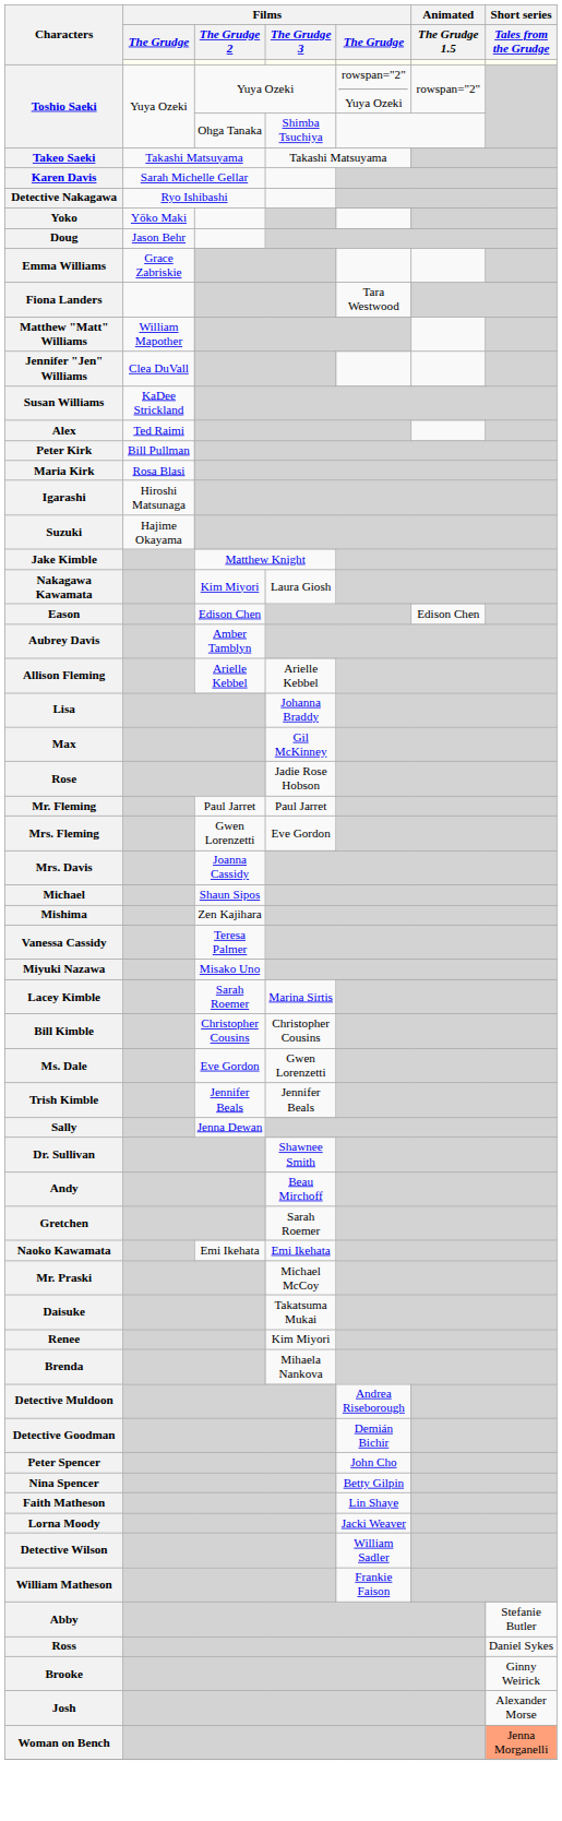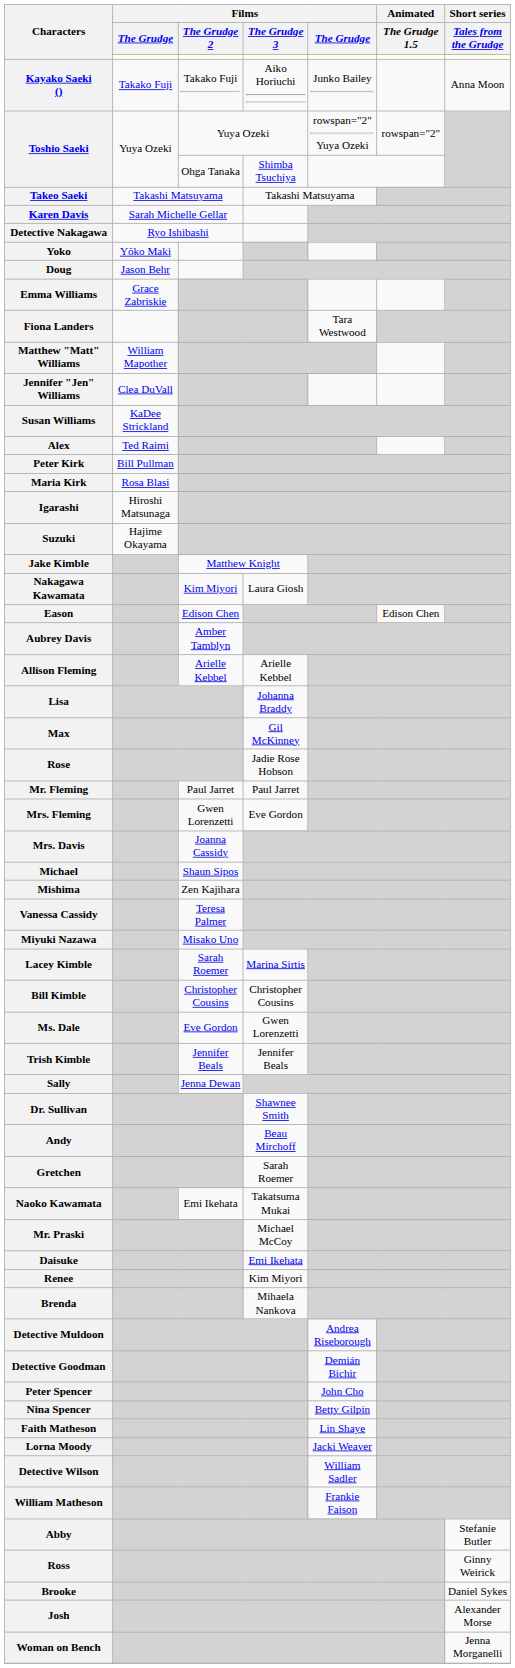+ row: Kayako Saeki () | Takako Fuji | Takako Fuji | Aiko Horiuchi | Junko Bailey | Anna Moon
Naoko Kawamata | Films / The Grudge 3: Emi Ikehata -> Takatsuma Mukai
Daisuke | Films / The Grudge 3: Takatsuma Mukai -> Emi Ikehata
Ross | Short series / Tales from the Grudge: Daniel Sykes -> Ginny Weirick
Brooke | Short series / Tales from the Grudge: Ginny Weirick -> Daniel Sykes
Woman on Bench | Short series / Tales from the Grudge: lightsalmon background -> no background
